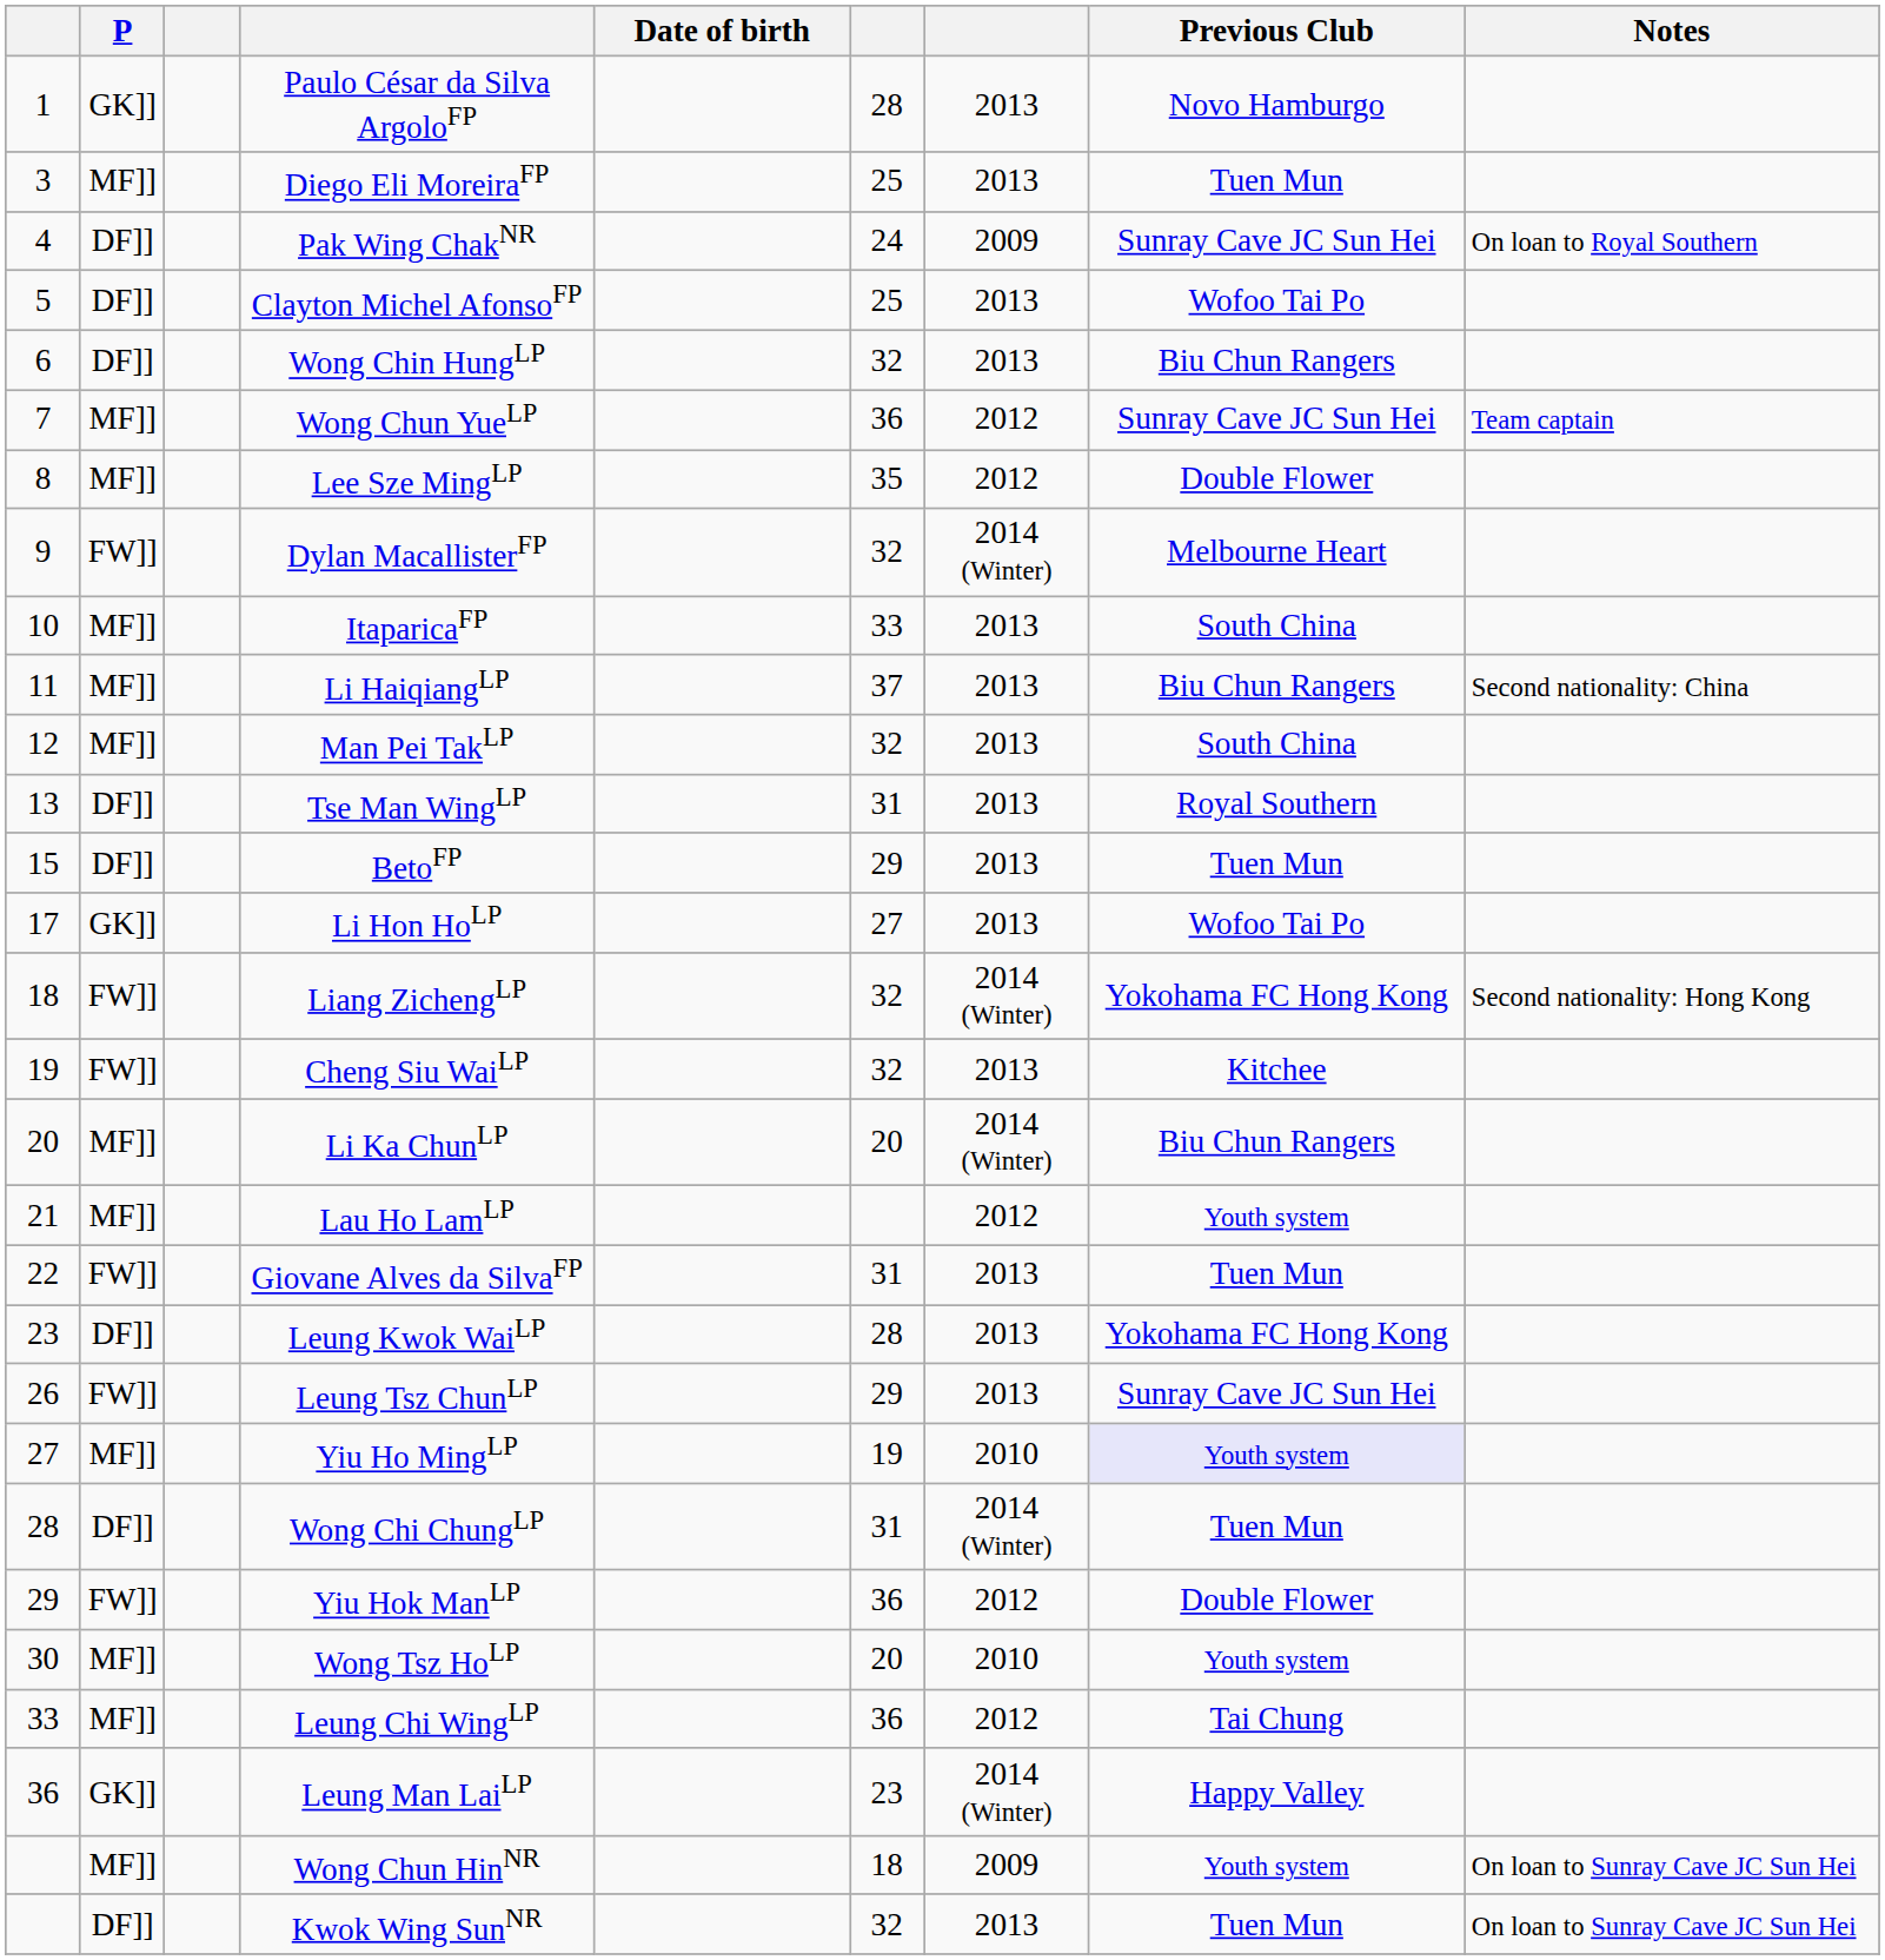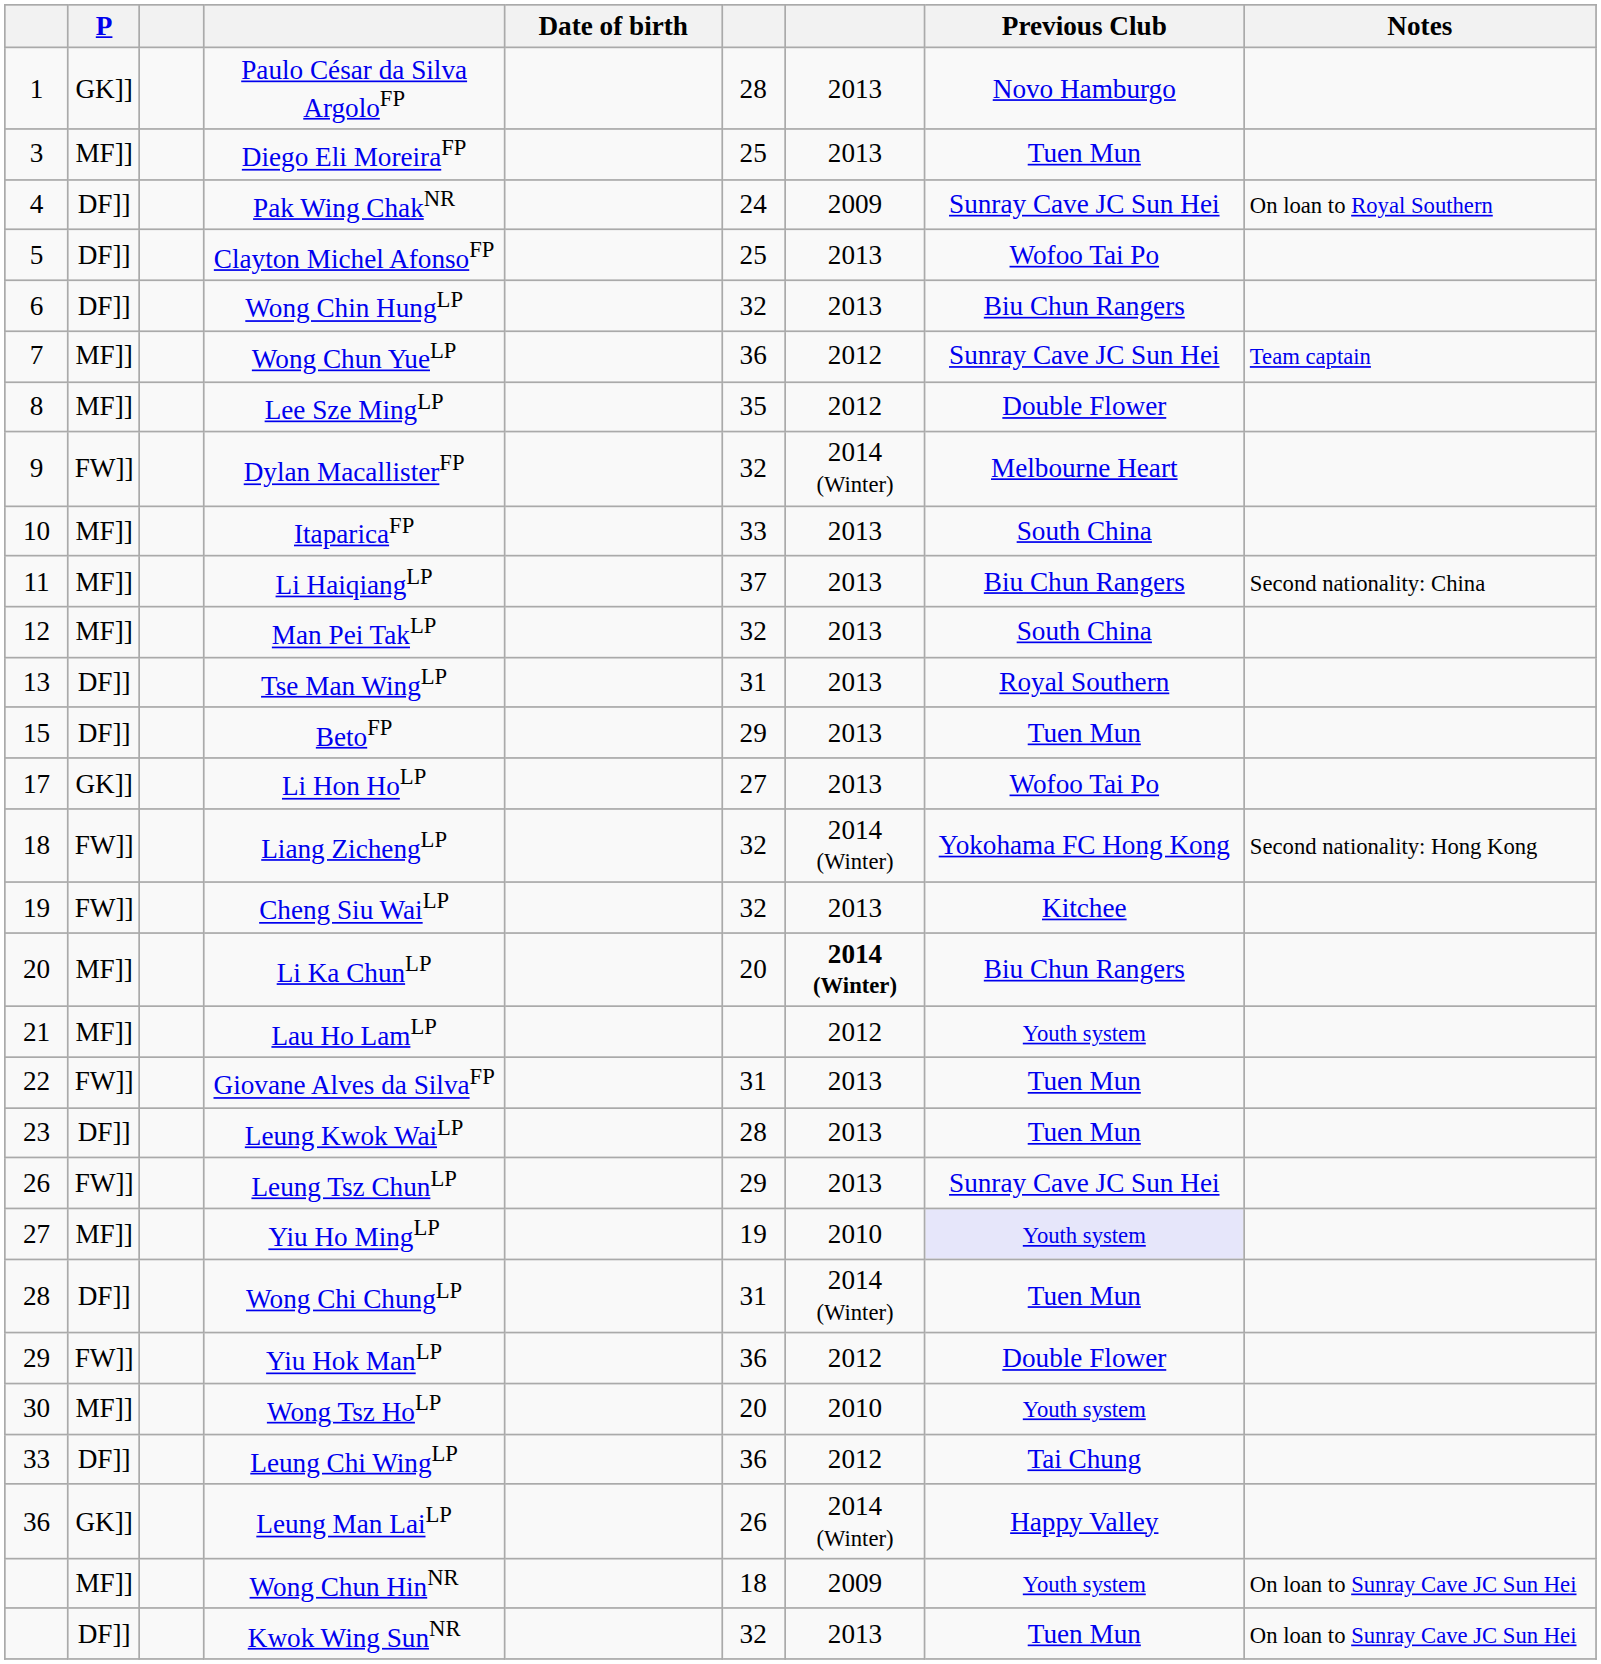Li Ka ChunLP | column 7: normal -> bold
Leung Kwok WaiLP | Previous Club: Yokohama FC Hong Kong -> Tuen Mun
Leung Chi WingLP | P: MF]] -> DF]]
Leung Man LaiLP | column 6: 23 -> 26
